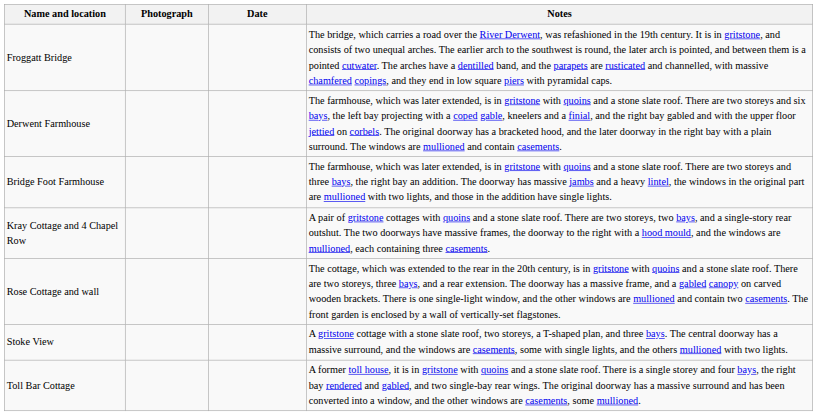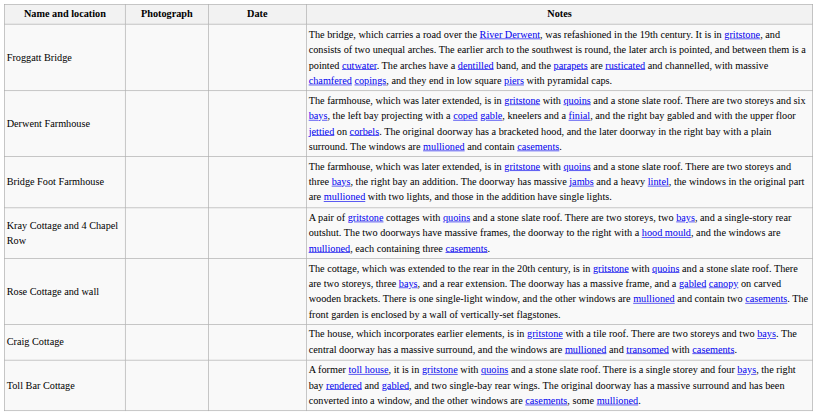- row: Stoke View | A gritstone cottage with a stone slate roof, two storeys, a T-shaped plan, and three bays. The central doorway has a massive surround, and the windows are casements, some with single lights, and the others mullioned with two lights.
+ row: Craig Cottage | The house, which incorporates earlier elements, is in gritstone with a tile roof. There are two storeys and two bays. The central doorway has a massive surround, and the windows are mullioned and transomed with casements.
